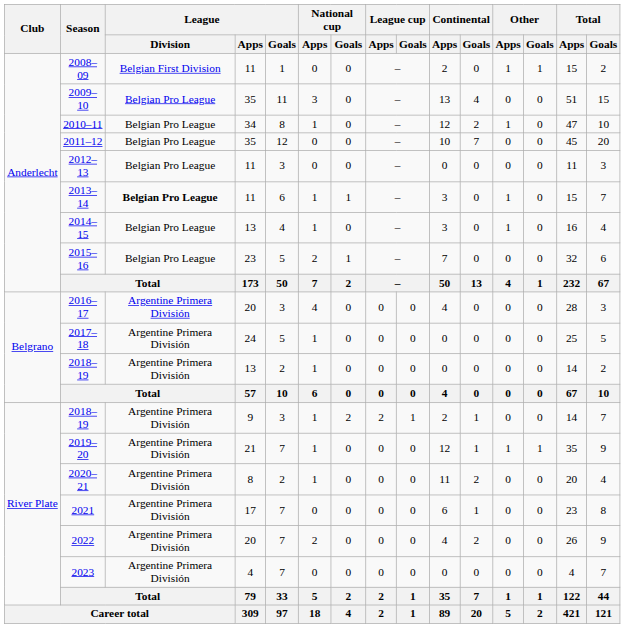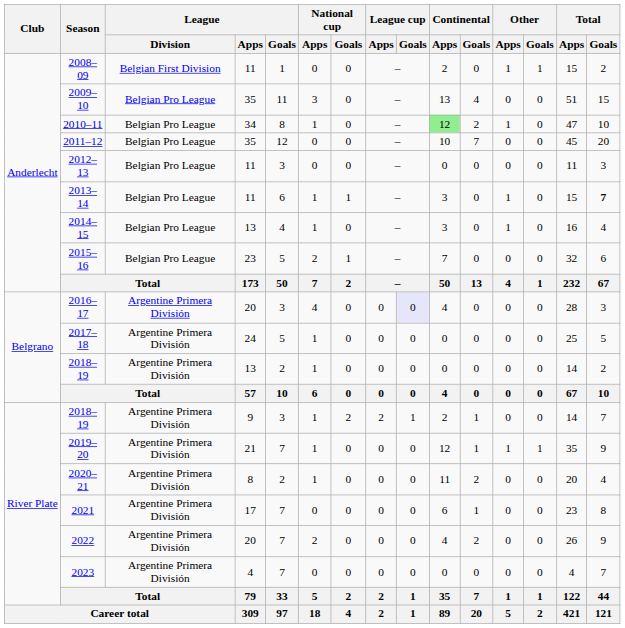2010–11 | Continental / Apps: no background -> lightgreen background
2013–14 | League / Division: bold -> normal
2013–14 | Total / Goals: normal -> bold
2016–17 | League cup / Goals: no background -> lavender background
